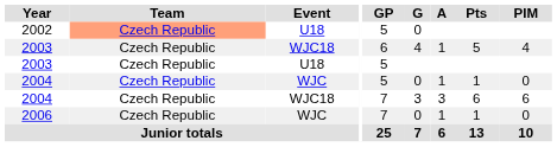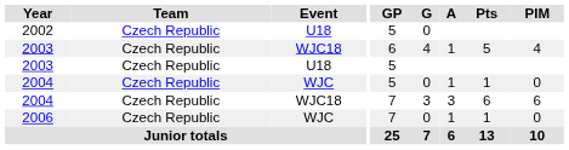2002 | Team: lightsalmon background -> no background
